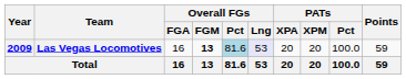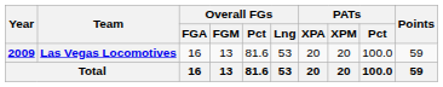Las Vegas Locomotives | Overall FGs / FGM: bold -> normal
Las Vegas Locomotives | Overall FGs / Pct: lightblue background -> no background
Las Vegas Locomotives | Overall FGs / Lng: lavender background -> no background
